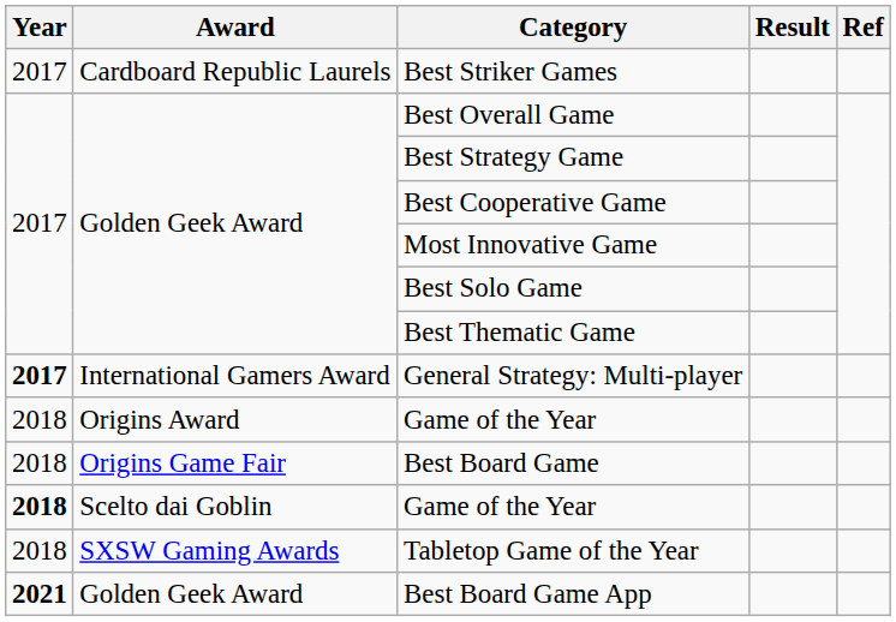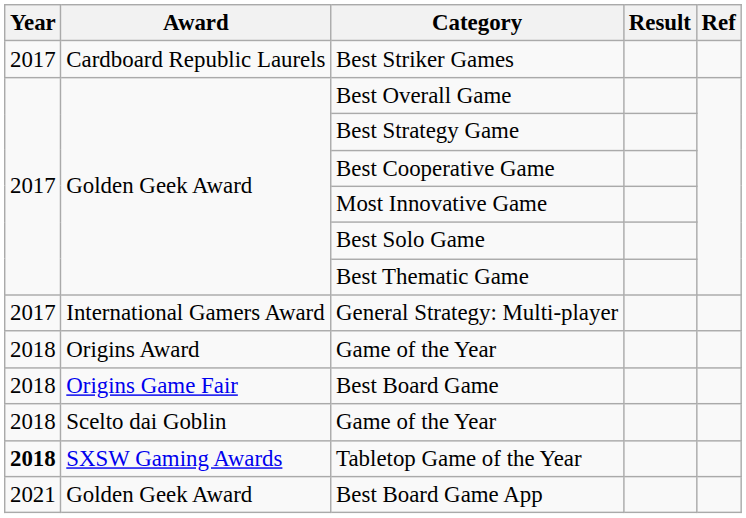General Strategy: Multi-player | Year: bold -> normal
Scelto dai Goblin / Game of the Year | Year: bold -> normal
Tabletop Game of the Year | Year: normal -> bold
Best Board Game App | Year: bold -> normal
